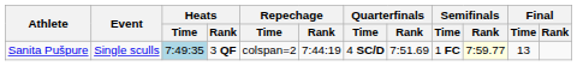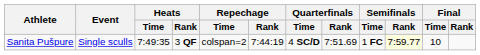Sanita Pušpure | Heats / Time: lightblue background -> no background
Sanita Pušpure | Final / Time: 13 -> 10
